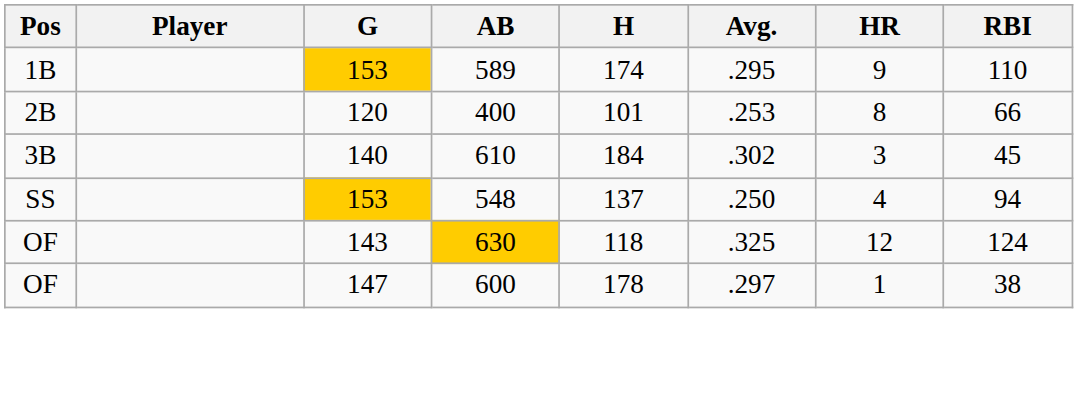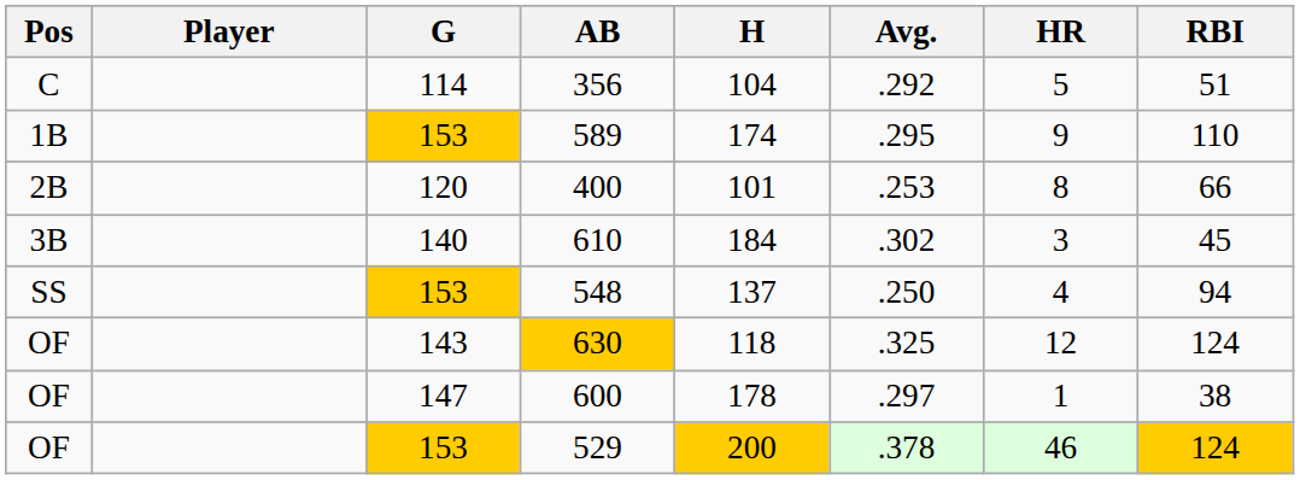+ row: C | 114 | 356 | 104 | .292 | 5 | 51
+ row: OF | 153 | 529 | 200 | .378 | 46 | 124
